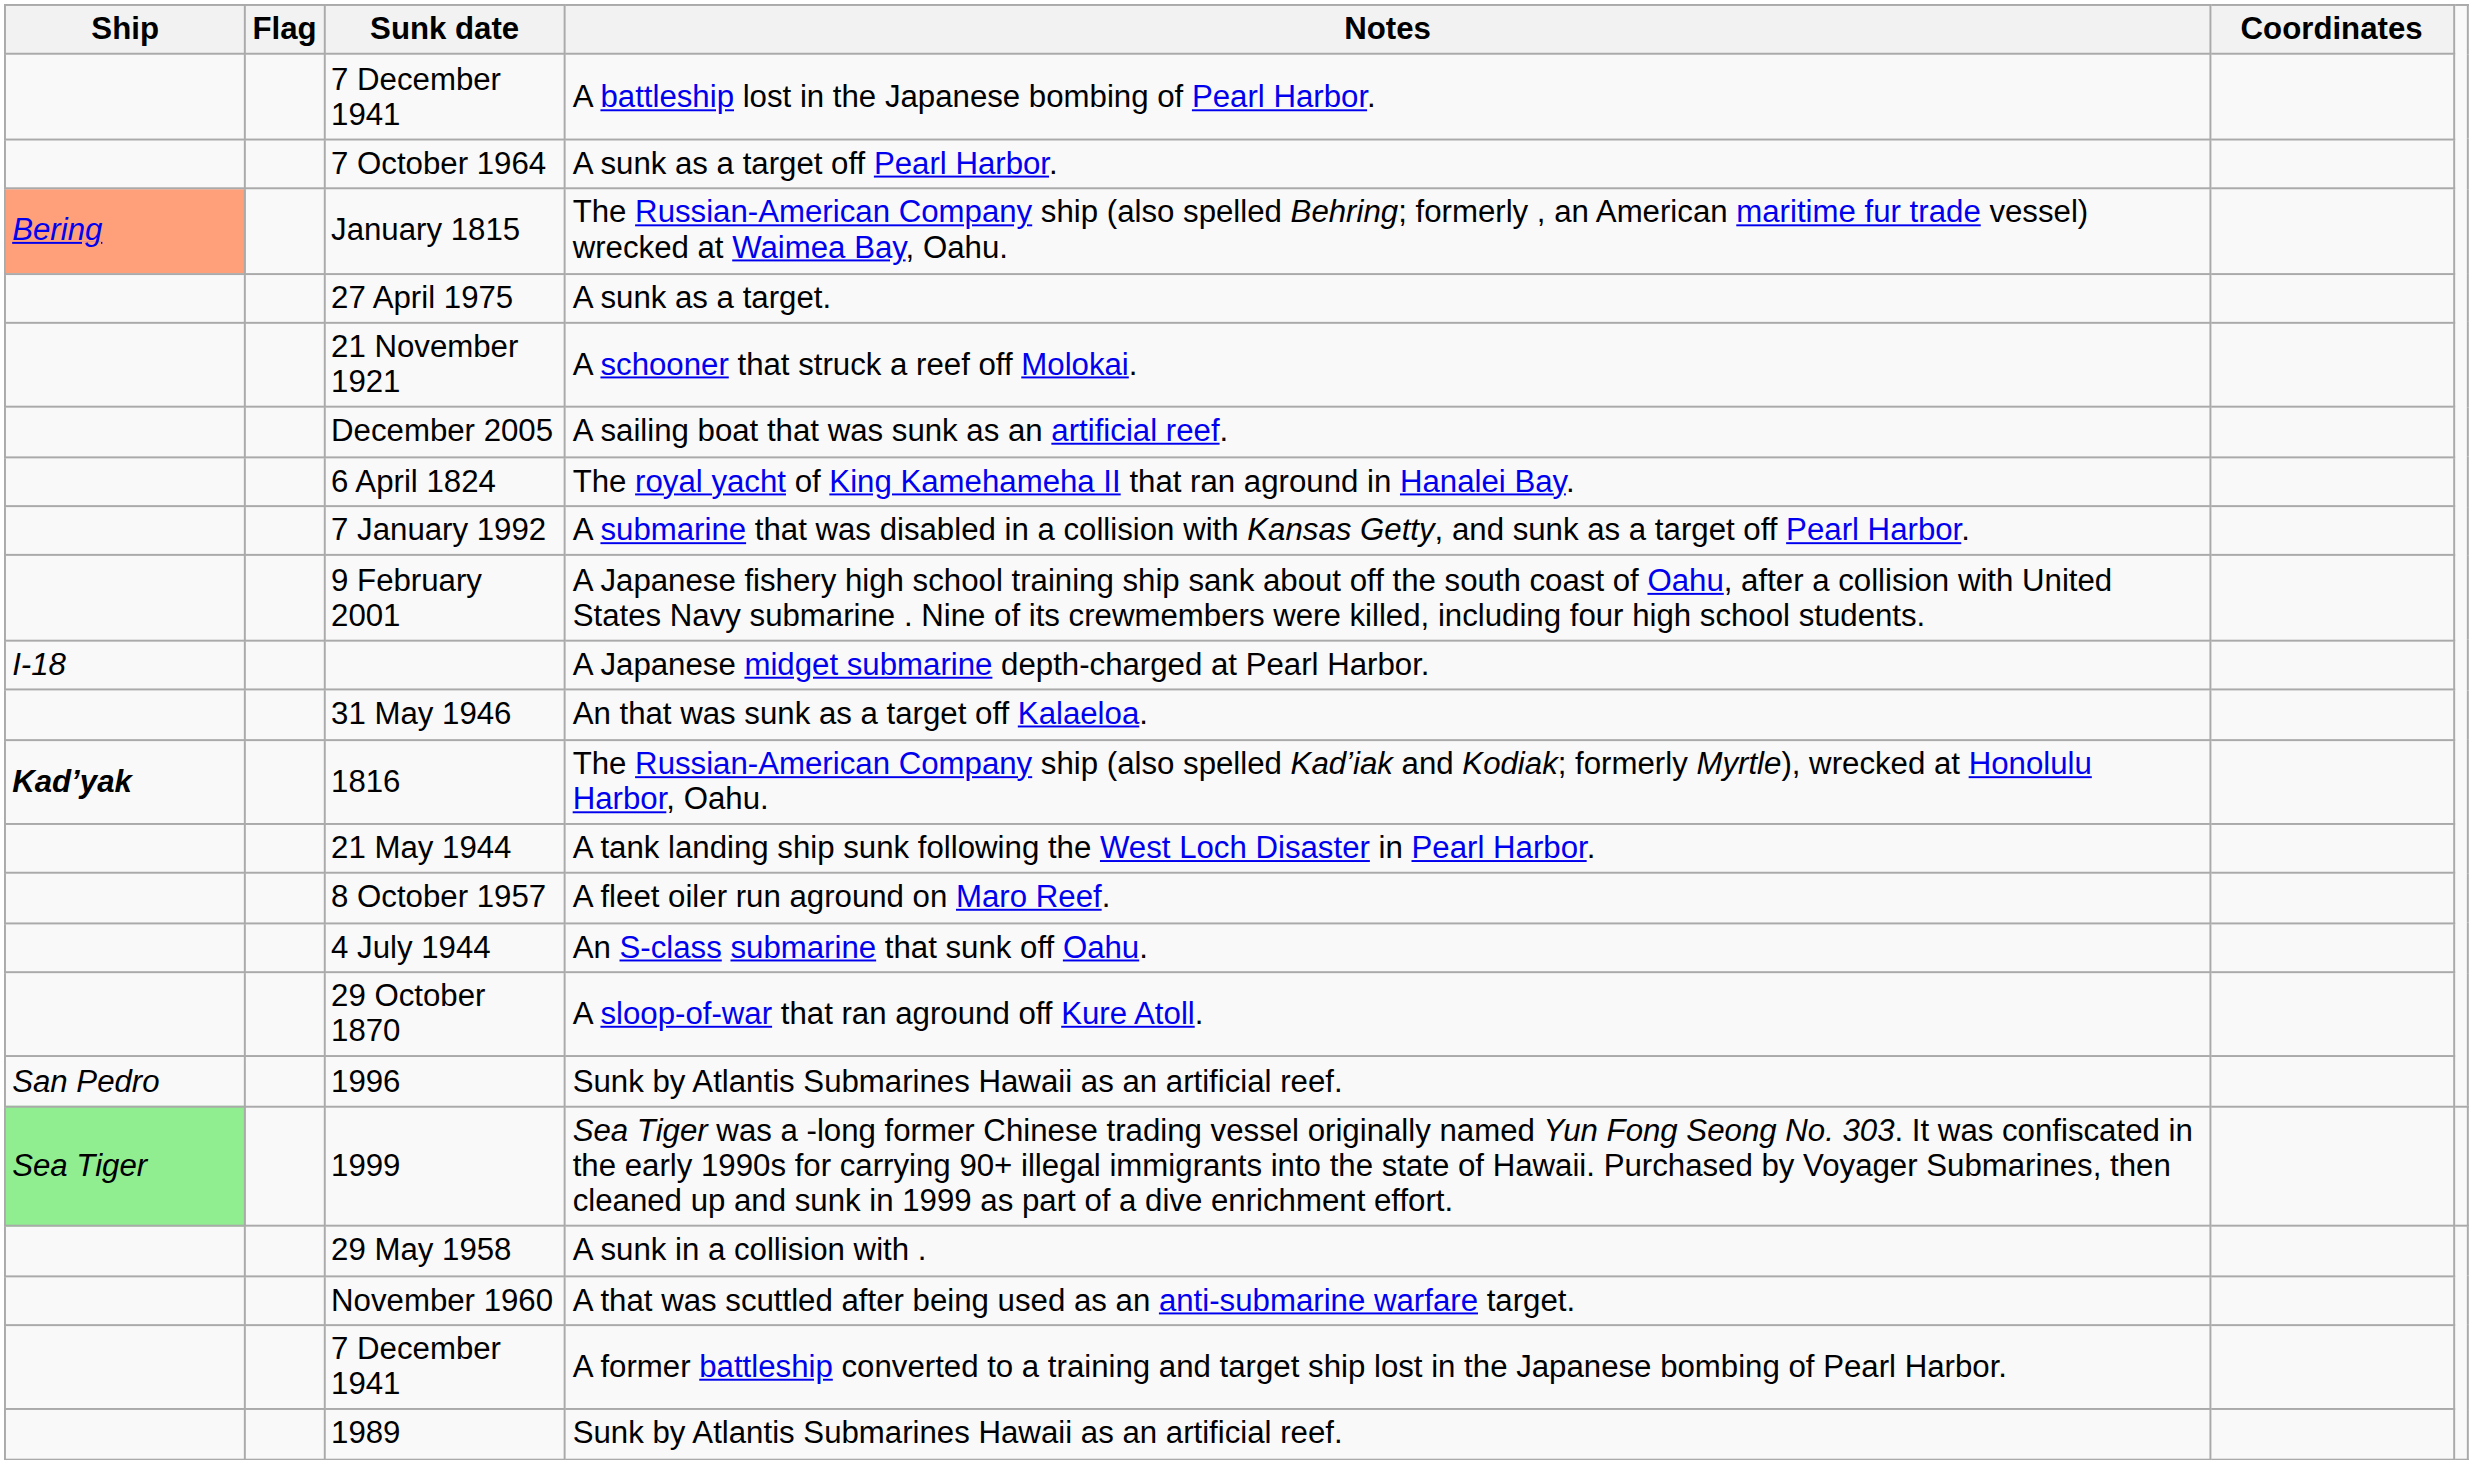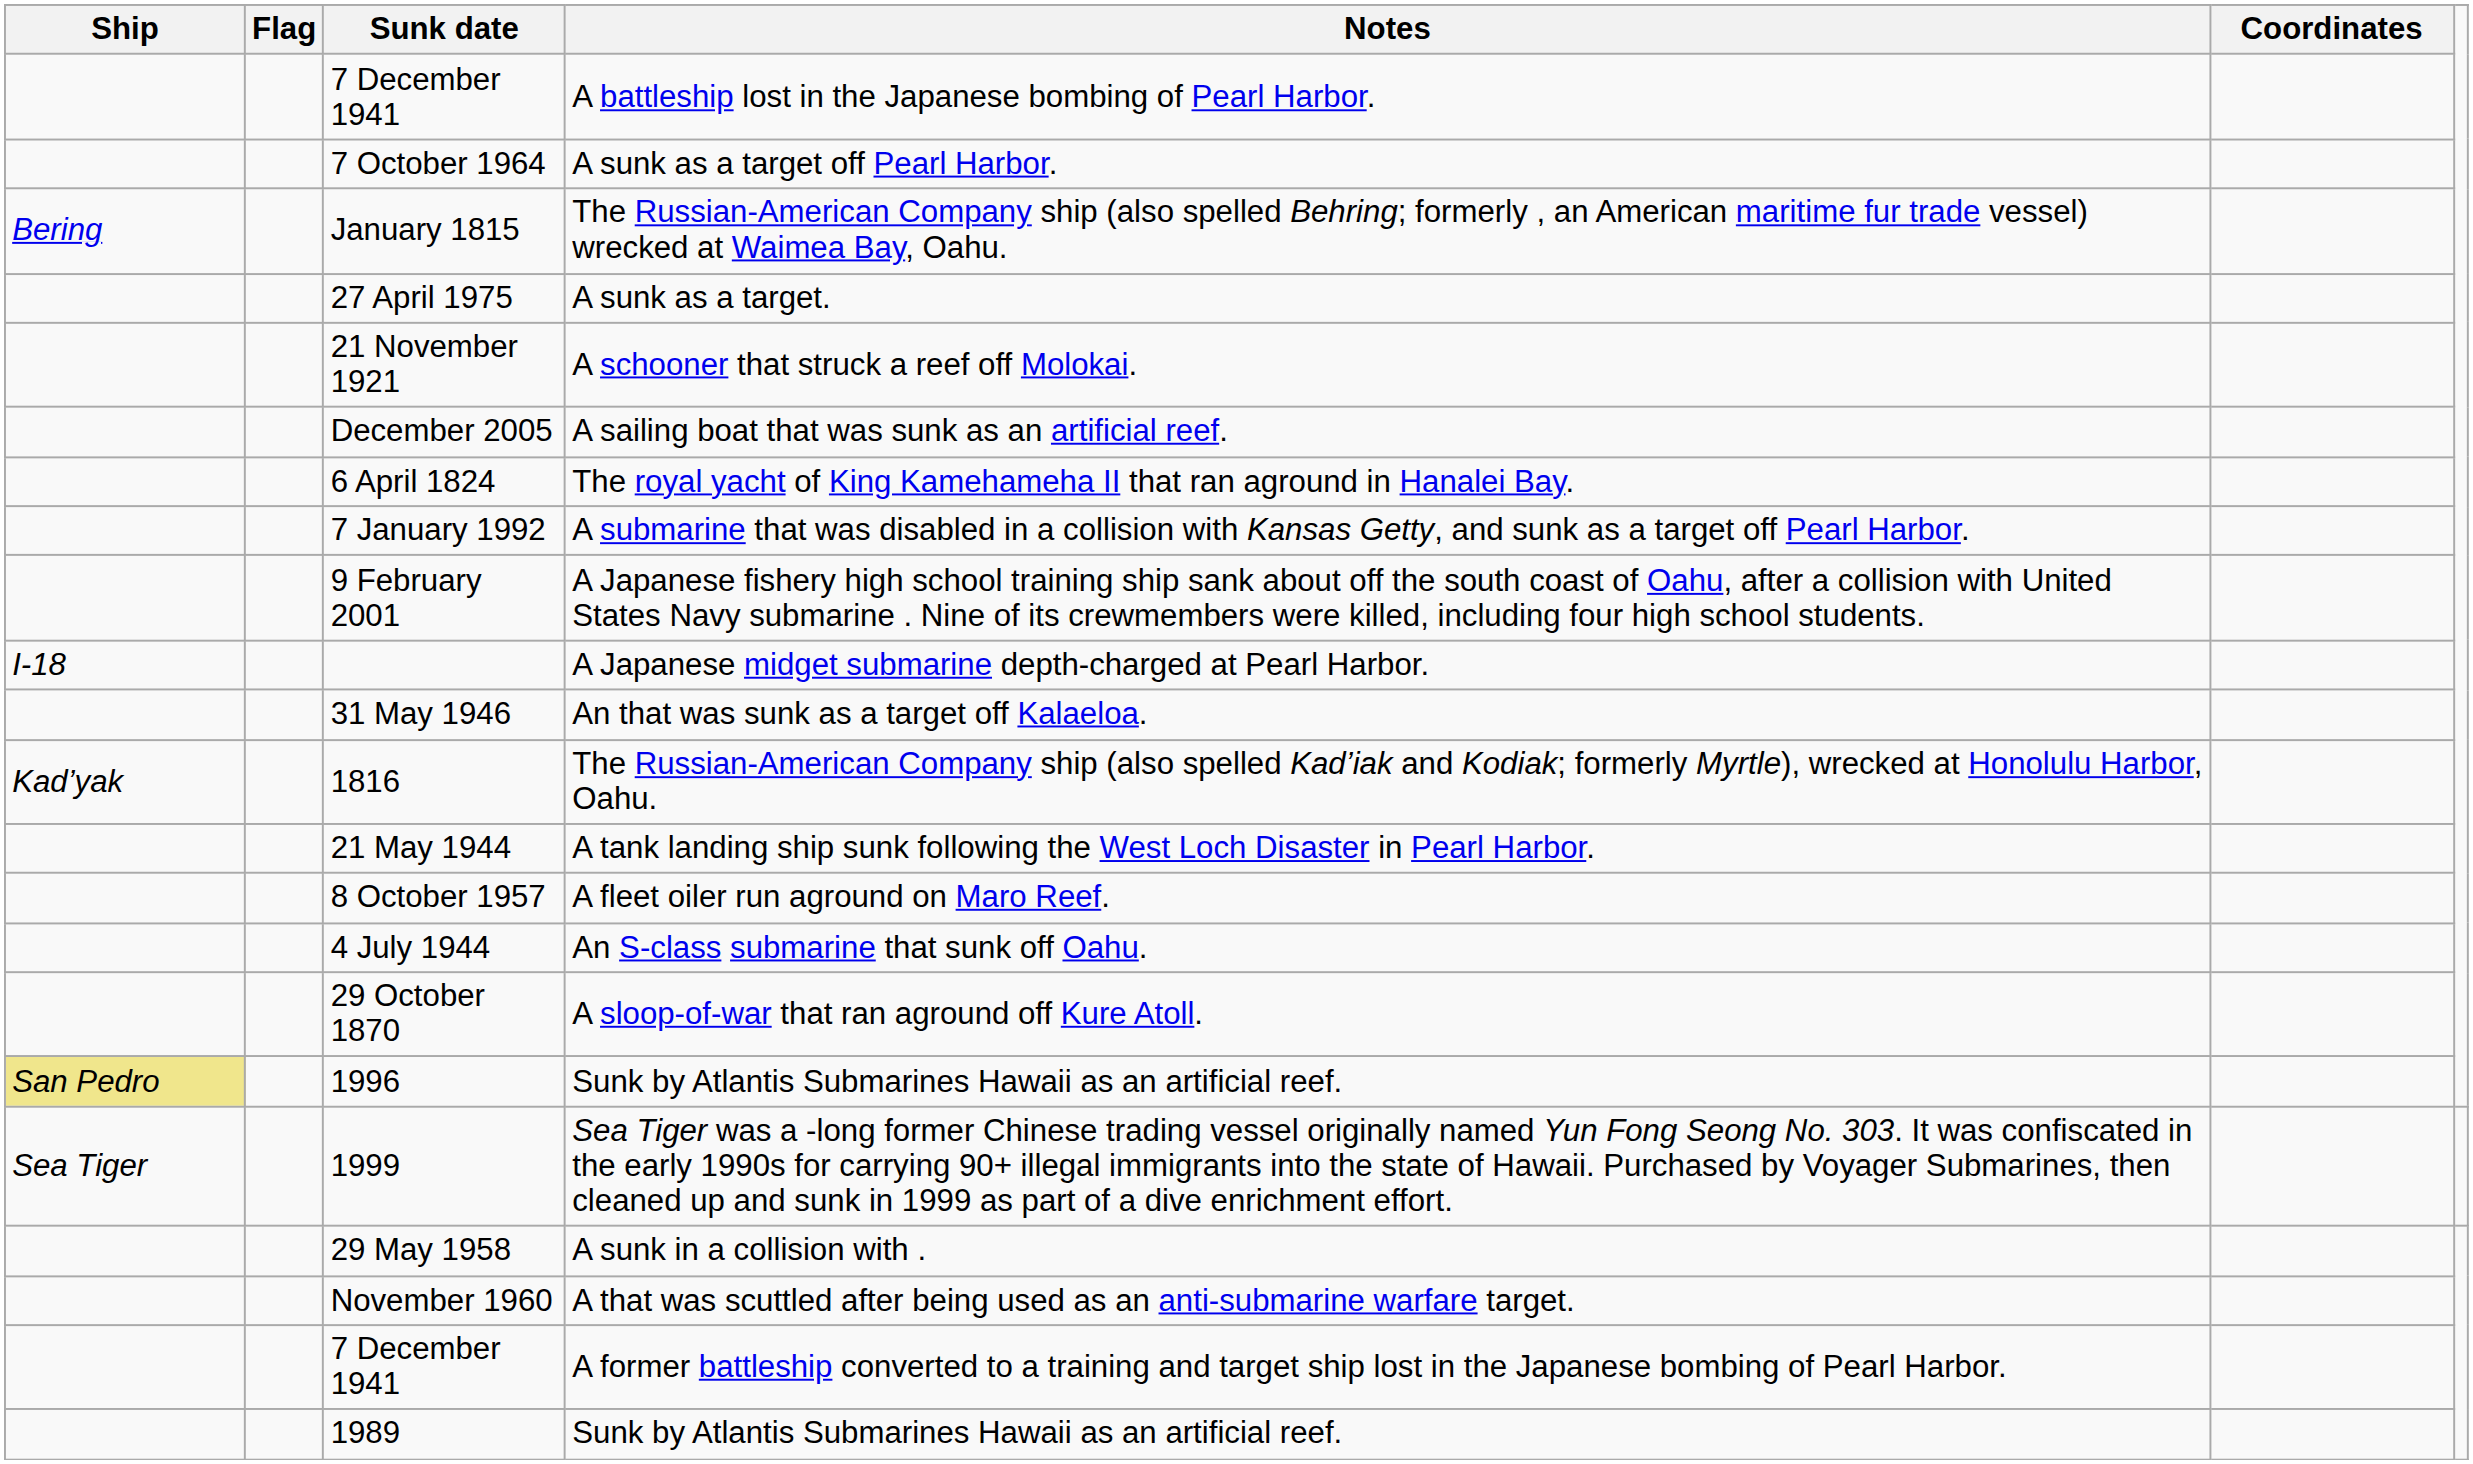January 1815 | Ship: lightsalmon background -> no background
1816 | Ship: bold -> normal
1996 | Ship: no background -> khaki background
1999 | Ship: lightgreen background -> no background
